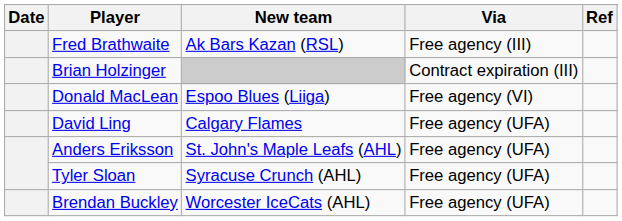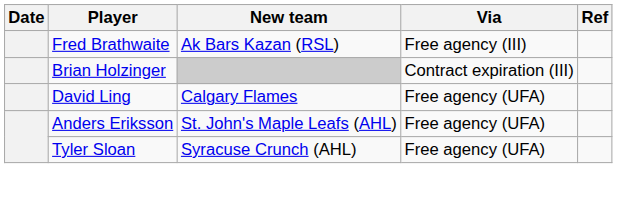- row: Donald MacLean | Espoo Blues (Liiga) | Free agency (VI)
- row: Brendan Buckley | Worcester IceCats (AHL) | Free agency (UFA)
